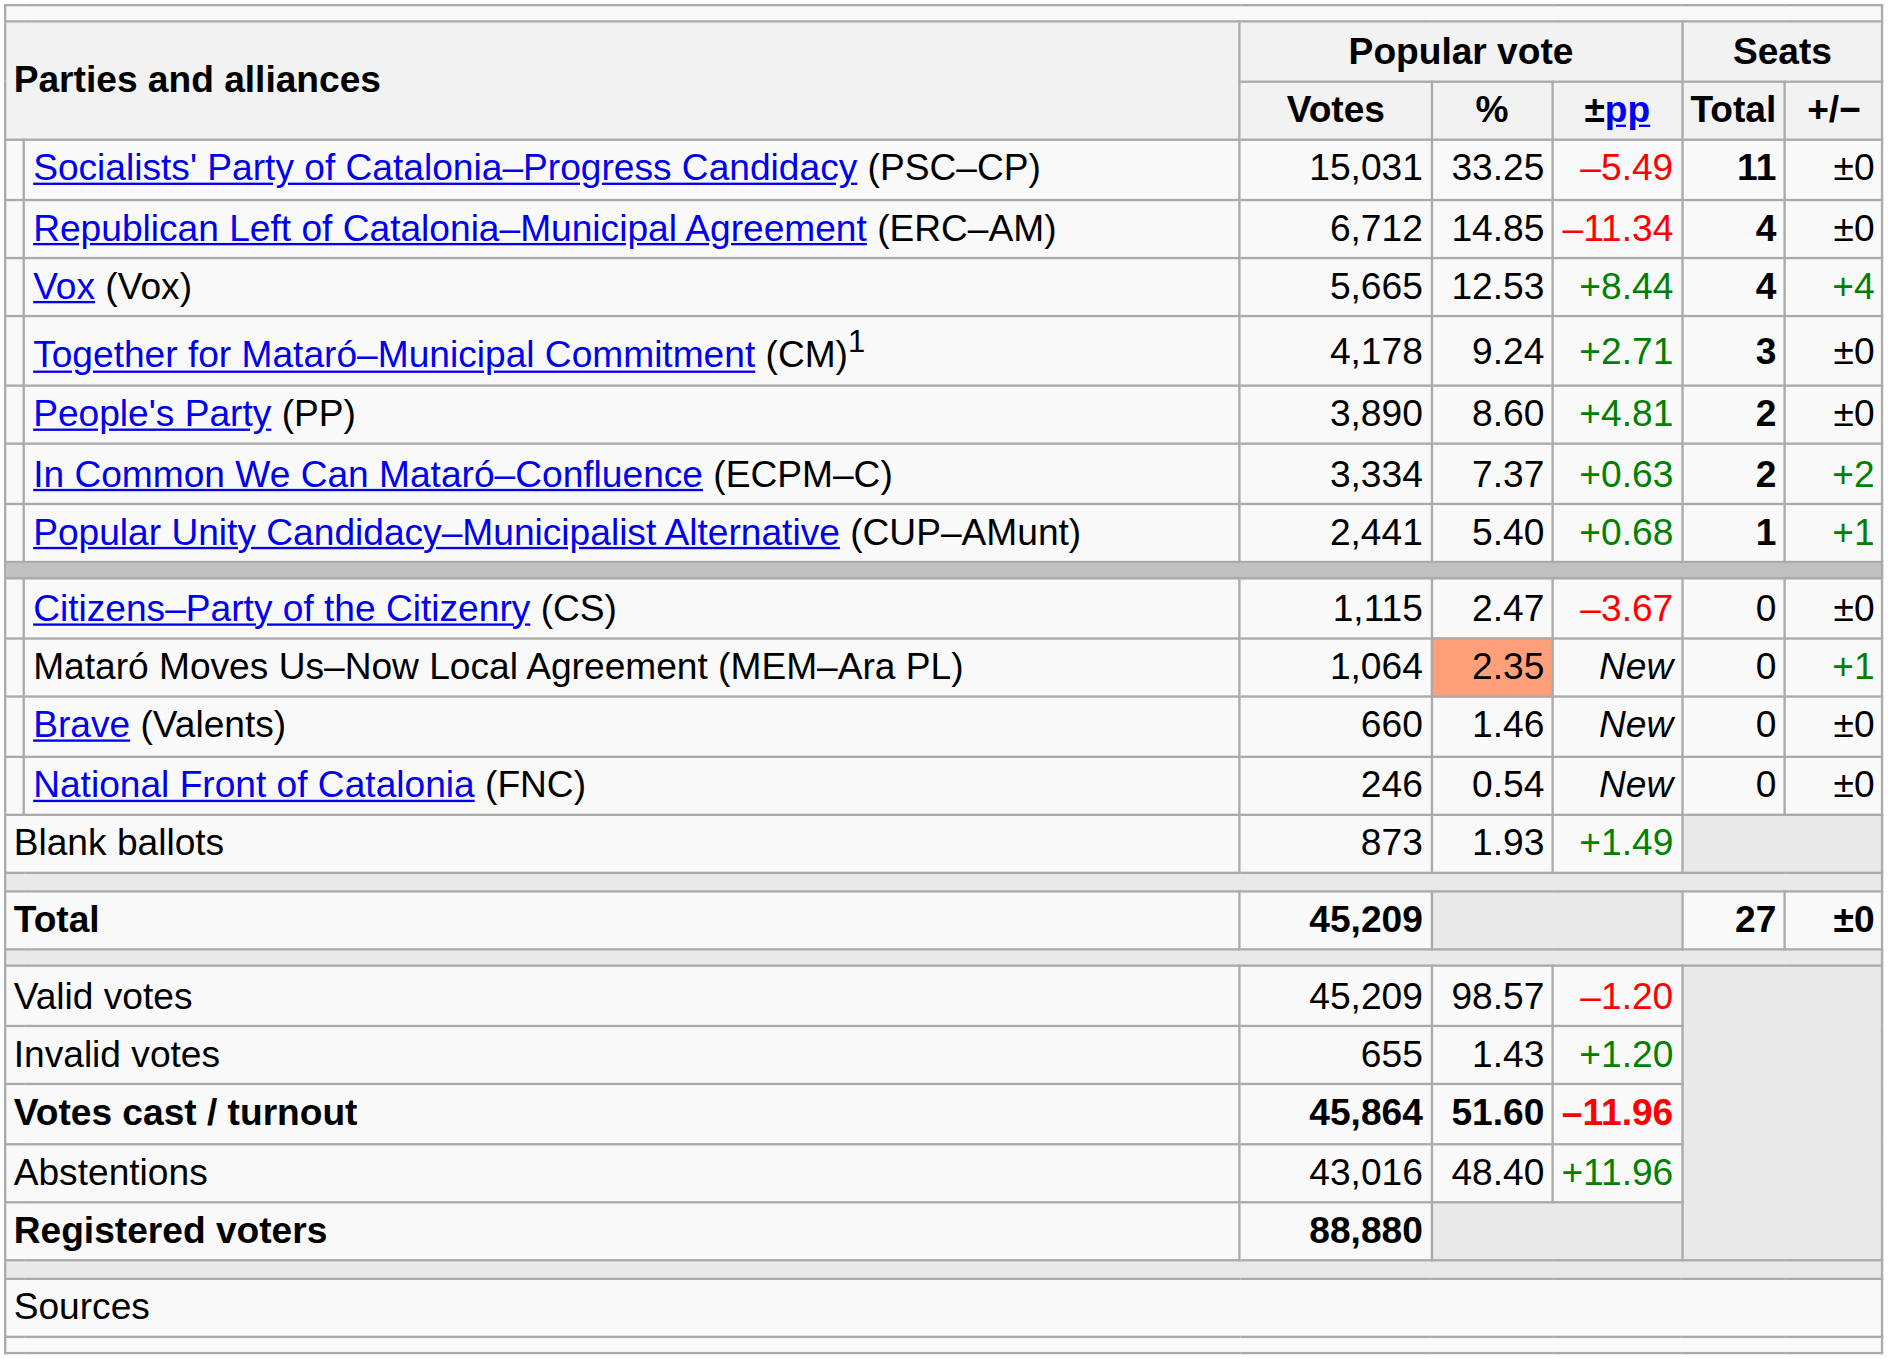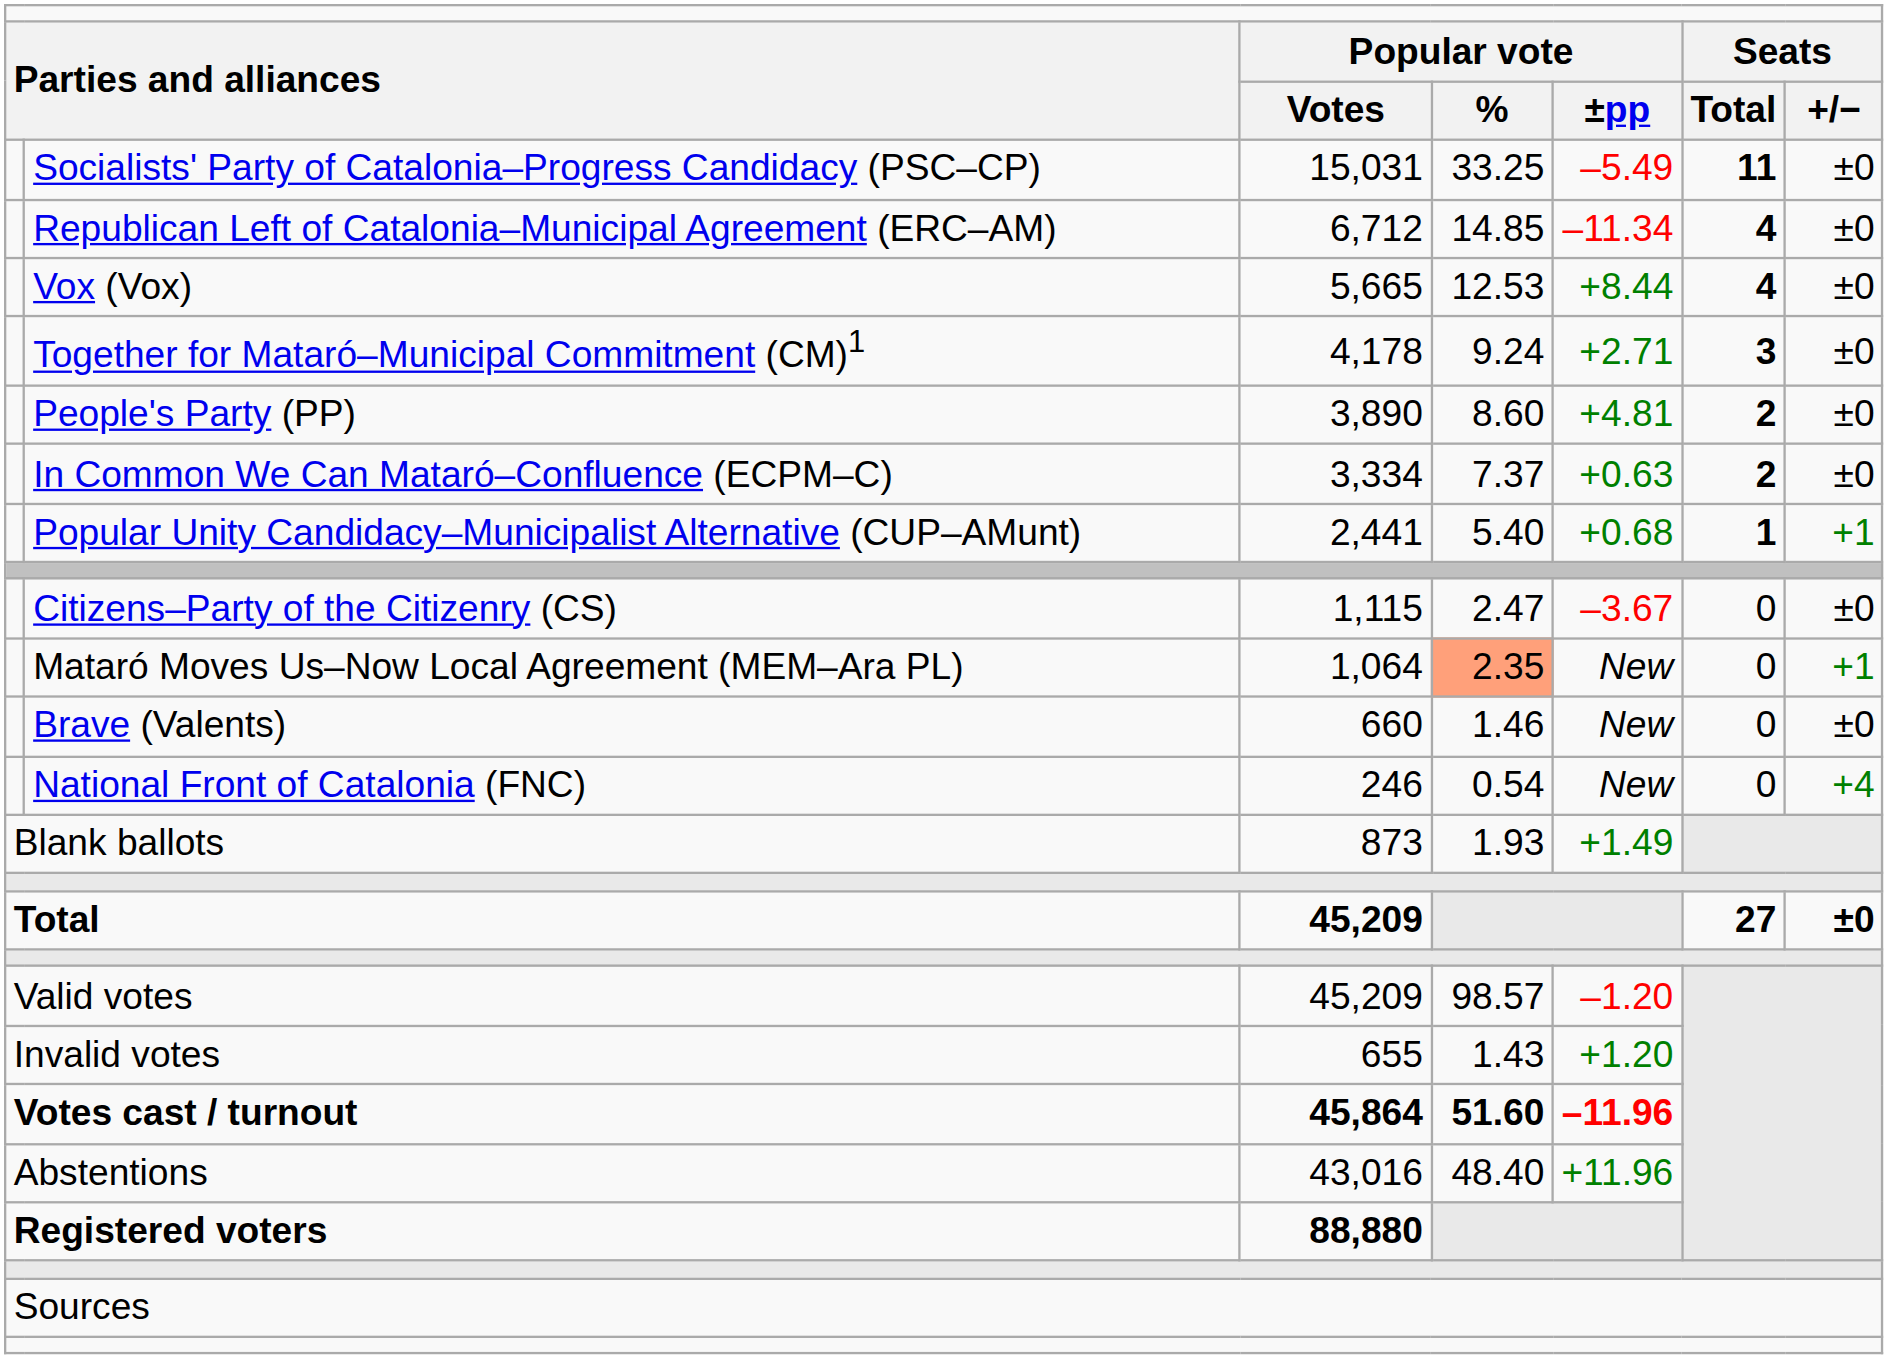Vox (Vox) | column 7: +4 -> ±0
In Common We Can Mataró–Confluence (ECPM–C) | column 7: +2 -> ±0
National Front of Catalonia (FNC) | column 7: ±0 -> +4
